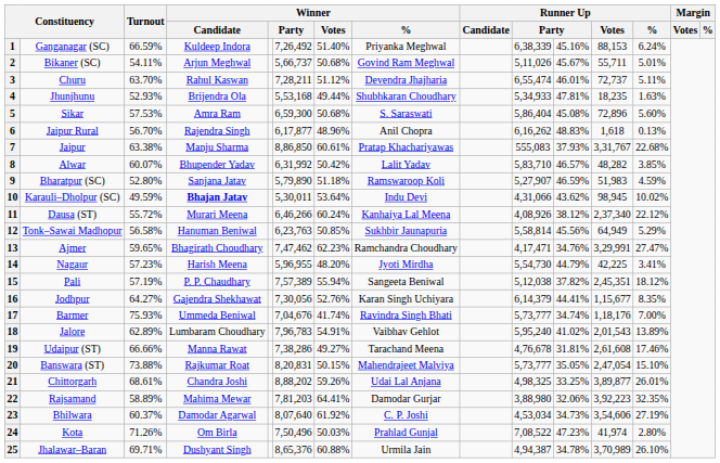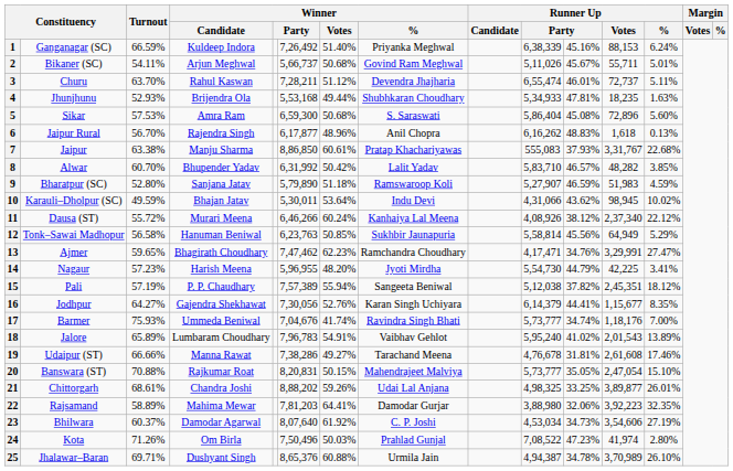8 | Turnout: 60.07% -> 60.70%
10 | Winner / Candidate: bold -> normal
18 | Turnout: 62.89% -> 65.89%
20 | Turnout: 73.88% -> 70.88%
